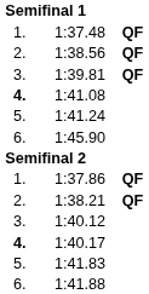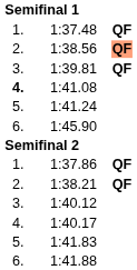1:38.56 | column 3: no background -> lightsalmon background
1:40.17 | column 1: bold -> normal
